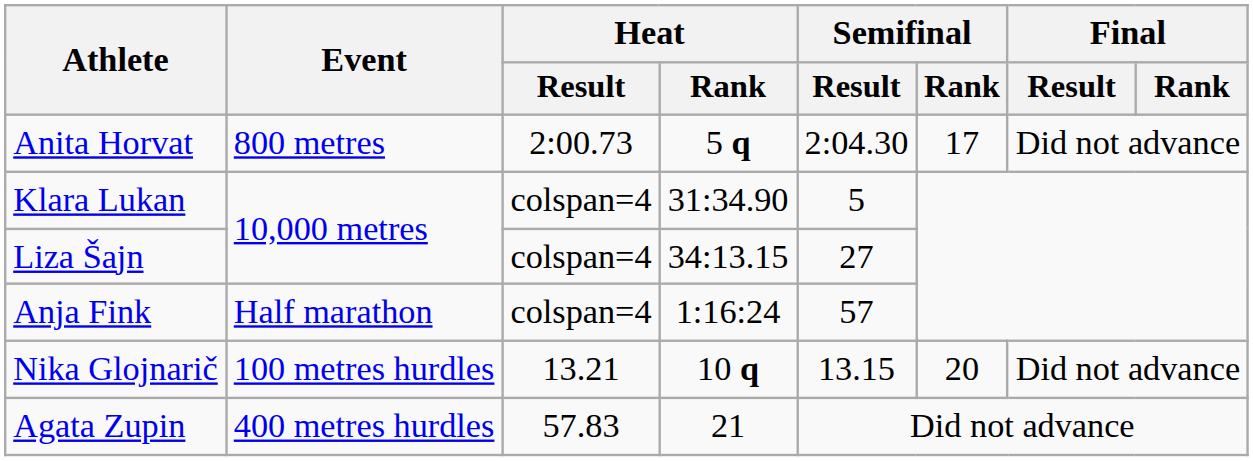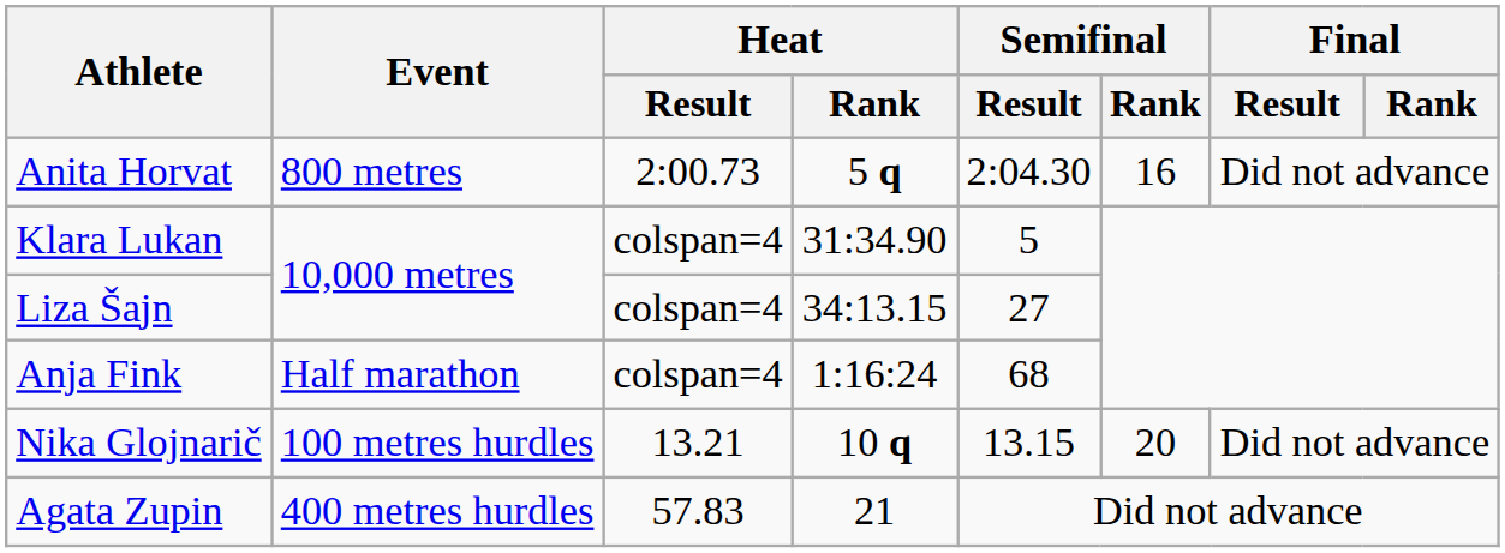Anita Horvat | Semifinal / Rank: 17 -> 16
Anja Fink | Semifinal / Result: 57 -> 68
